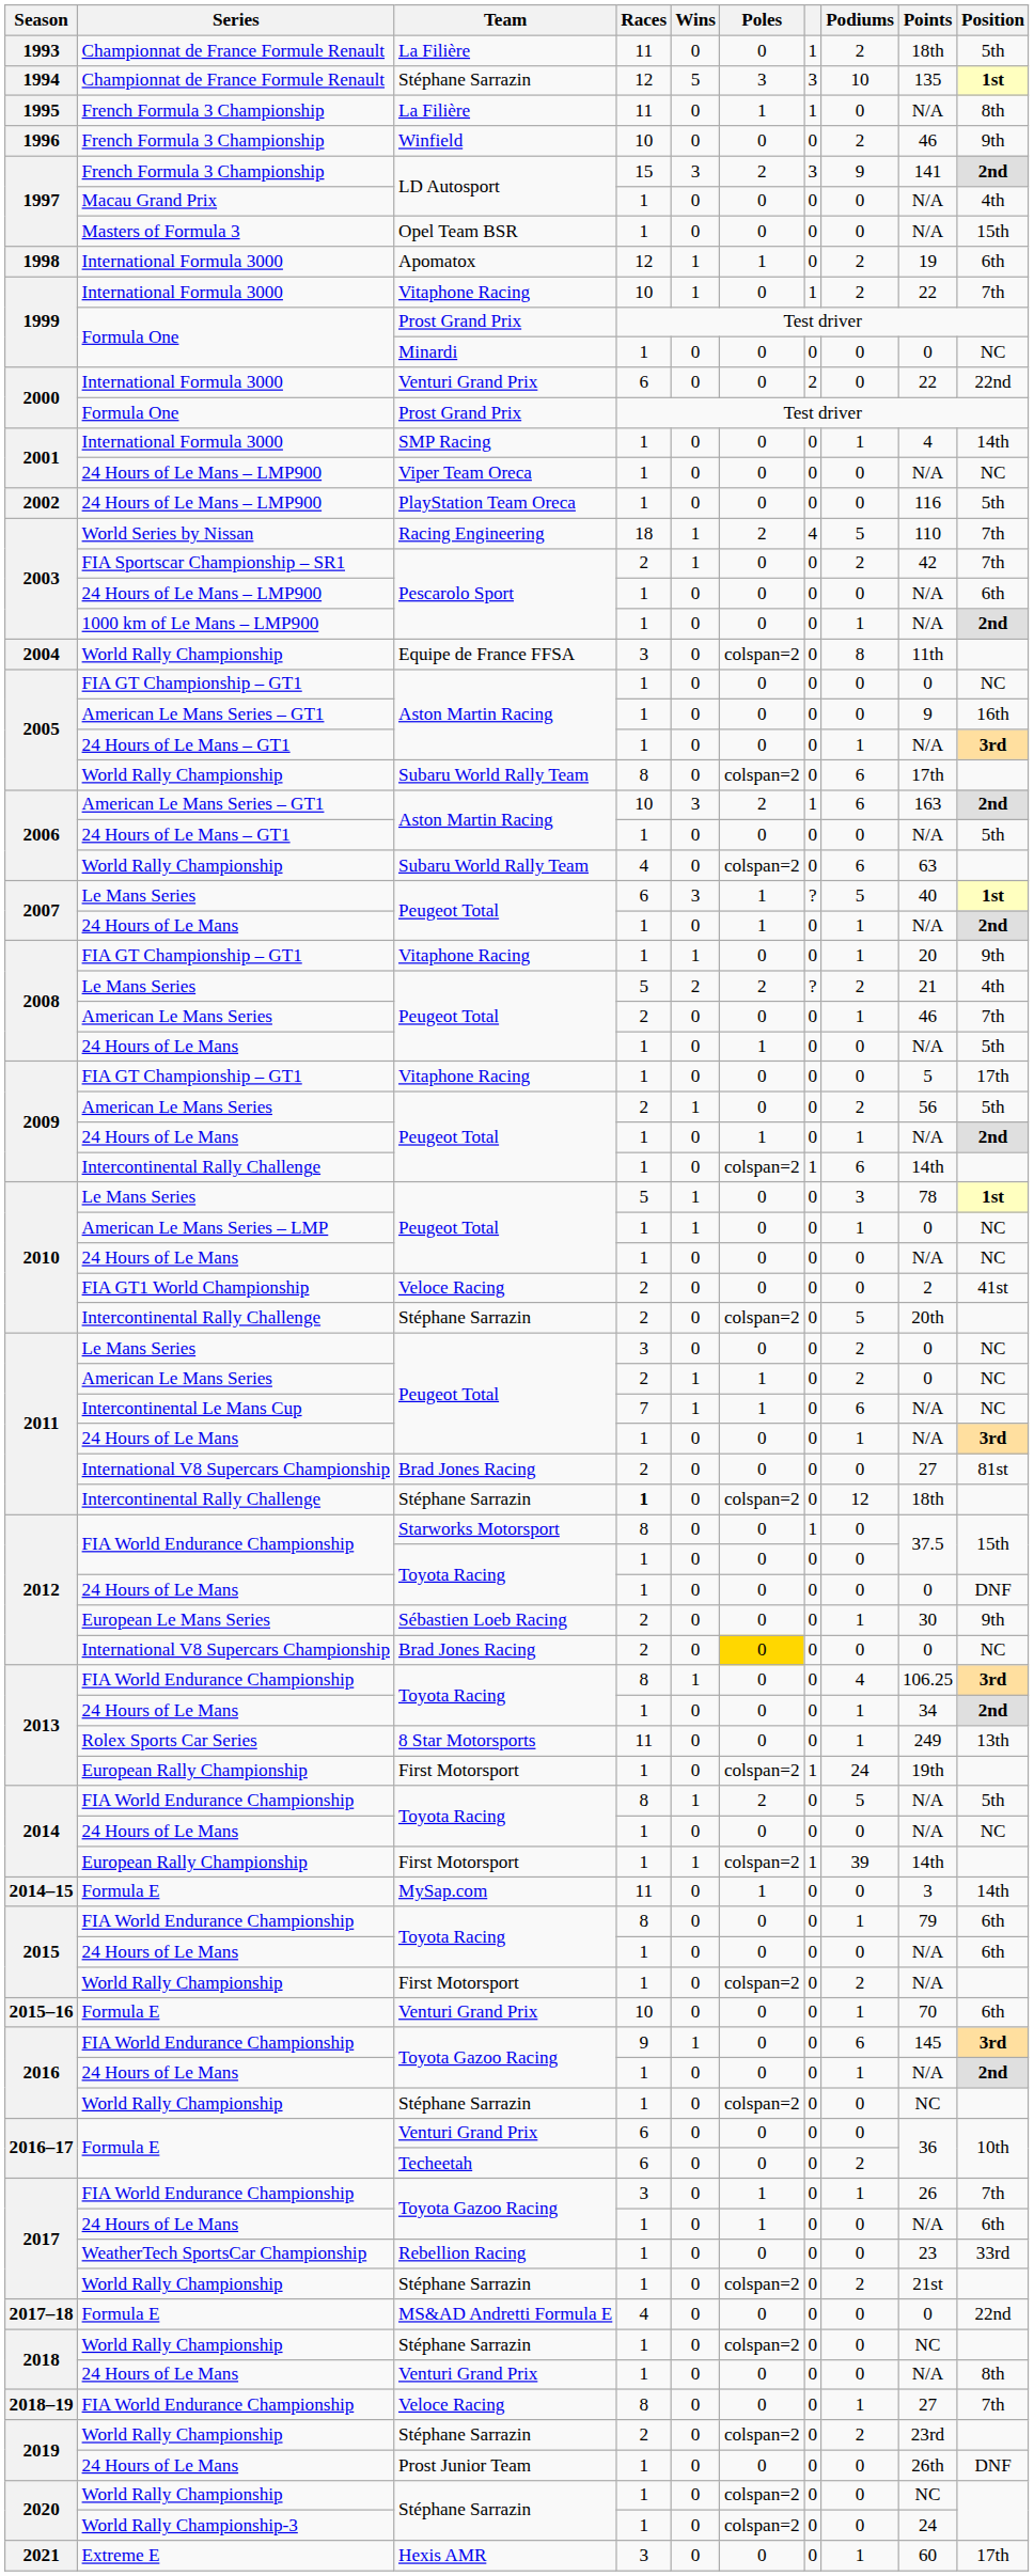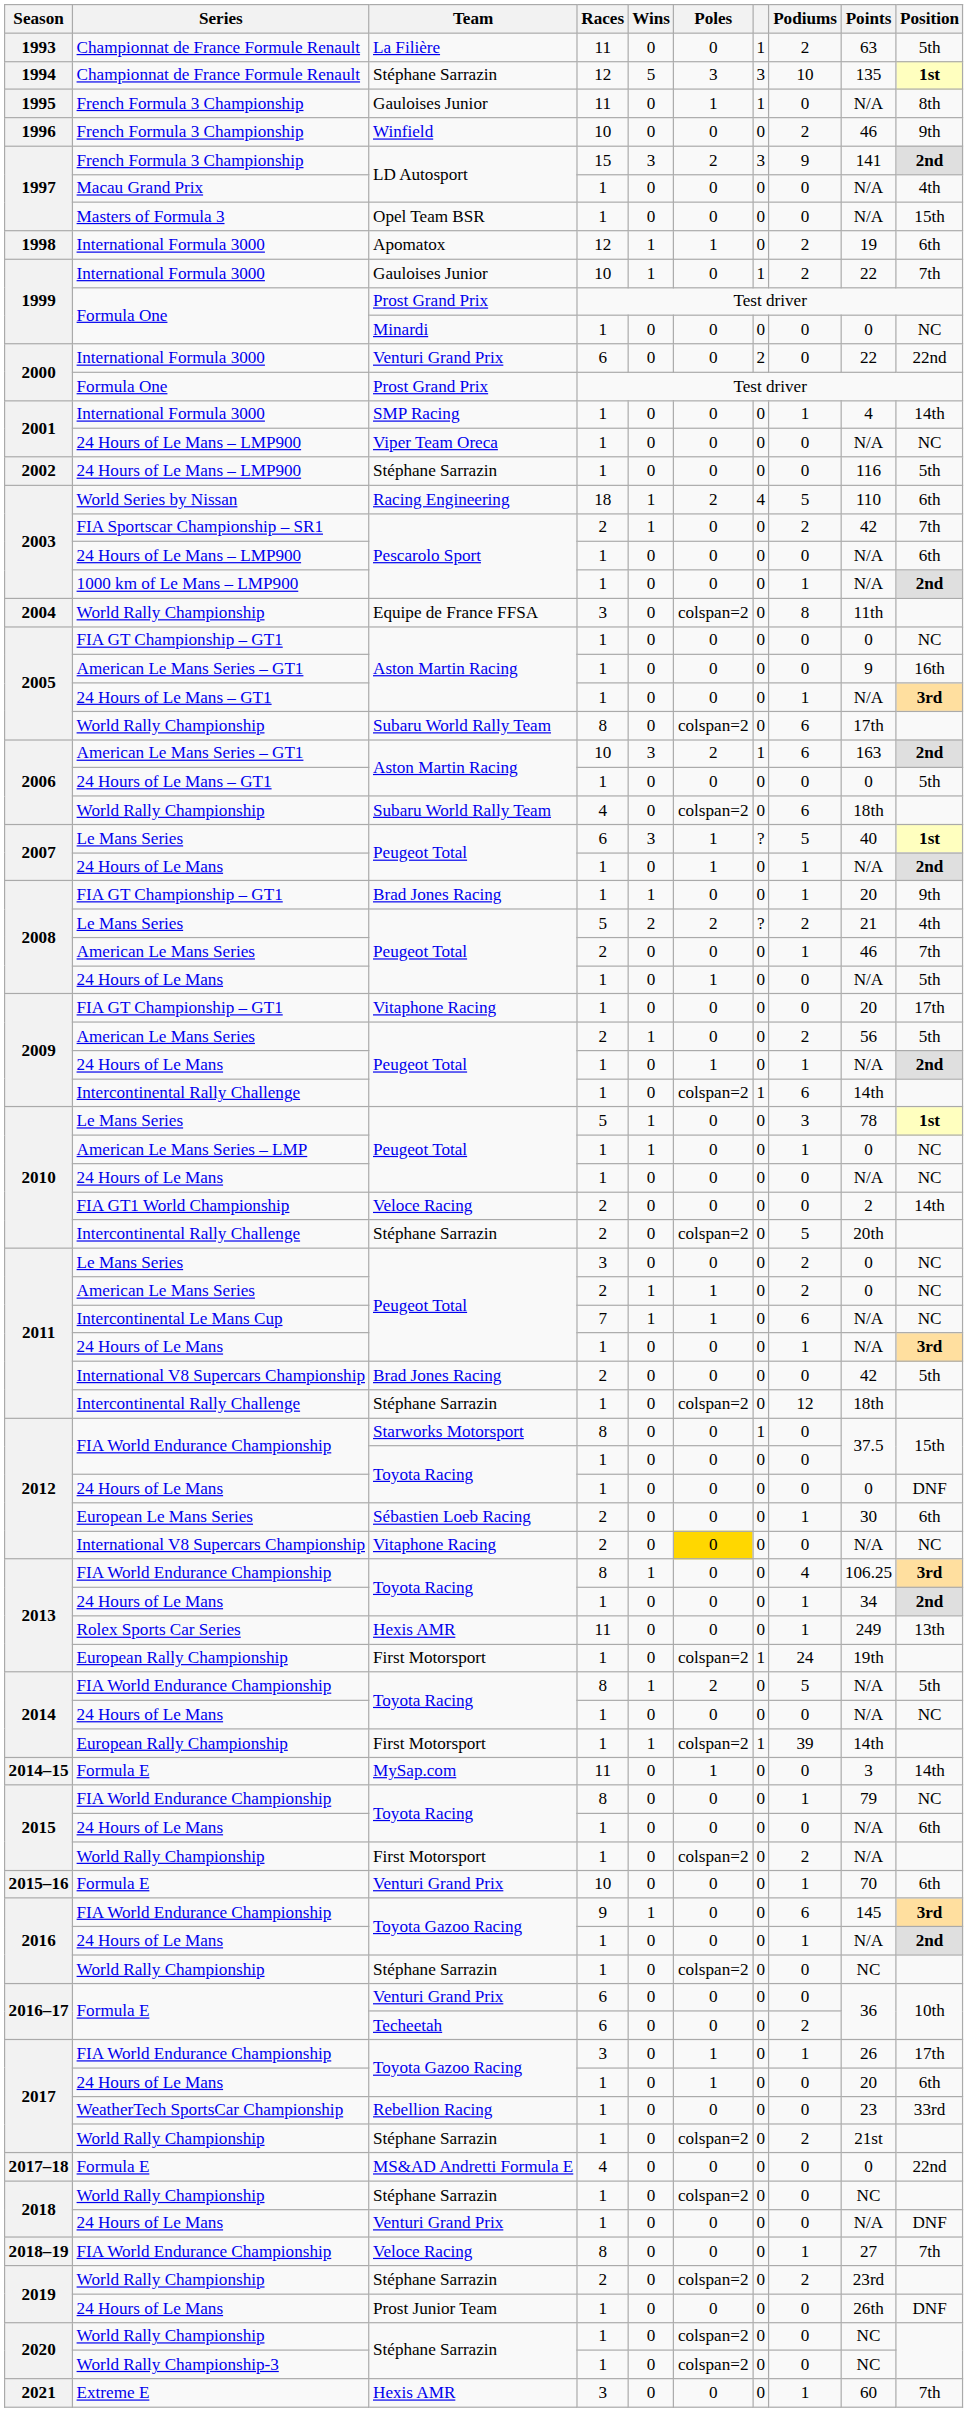1993 | Points: 18th -> 63
1995 | Team: La Filière -> Gauloises Junior
1999 / International Formula 3000 | Team: Vitaphone Racing -> Gauloises Junior
2002 | Team: PlayStation Team Oreca -> Stéphane Sarrazin
2003 / World Series by Nissan | Position: 7th -> 6th
2006 / 24 Hours of Le Mans – GT1 | Points: N/A -> 0
2006 / World Rally Championship | Points: 63 -> 18th
2008 / FIA GT Championship – GT1 | Team: Vitaphone Racing -> Brad Jones Racing
2009 / FIA GT Championship – GT1 | Points: 5 -> 20
2010 / FIA GT1 World Championship | Position: 41st -> 14th
2011 / International V8 Supercars Championship | Points: 27 -> 42
2011 / International V8 Supercars Championship | Position: 81st -> 5th
2011 / Intercontinental Rally Challenge | Races: bold -> normal
2012 / European Le Mans Series | Position: 9th -> 6th
2012 / International V8 Supercars Championship | Team: Brad Jones Racing -> Vitaphone Racing
2012 / International V8 Supercars Championship | Points: 0 -> N/A
2013 / Rolex Sports Car Series | Team: 8 Star Motorsports -> Hexis AMR
2015 / FIA World Endurance Championship | Position: 6th -> NC
2017 / FIA World Endurance Championship | Position: 7th -> 17th
2017 / 24 Hours of Le Mans | Points: N/A -> 20
2018 / 24 Hours of Le Mans | Position: 8th -> DNF
2020 / World Rally Championship-3 | Points: 24 -> NC
2021 | Position: 17th -> 7th
